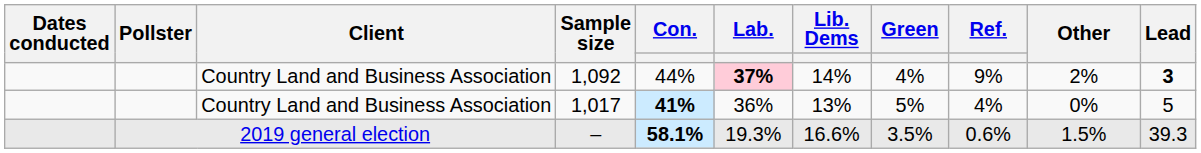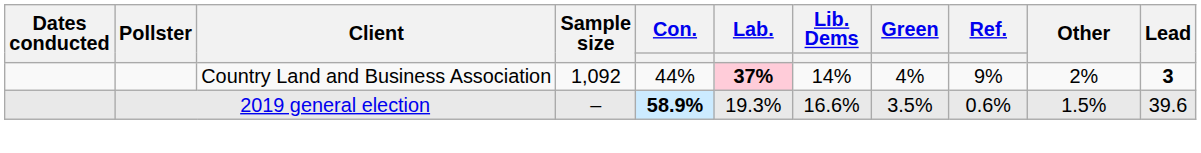- row: Country Land and Business Association | 1,017 | 41% | 36% | 13% | 5% | 4% | 0% | 5
– | Con.: 58.1% -> 58.9%
– | Lead: 39.3 -> 39.6
